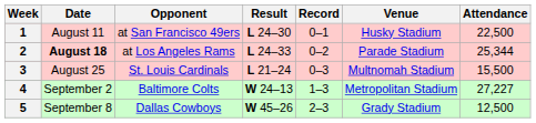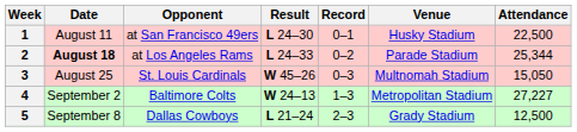3 | Result: L 21–24 -> W 45–26
3 | Attendance: 15,500 -> 15,050
5 | Result: W 45–26 -> L 21–24
